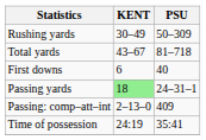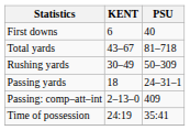rows swapped: First downs <-> Rushing yards
Passing yards | KENT: lightgreen background -> no background
